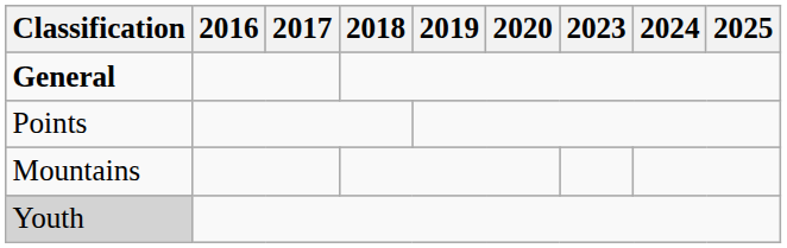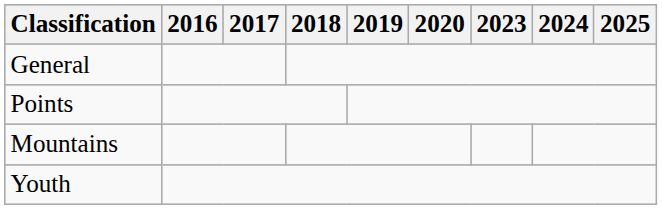General | Classification: bold -> normal
Youth | Classification: lightgrey background -> no background
